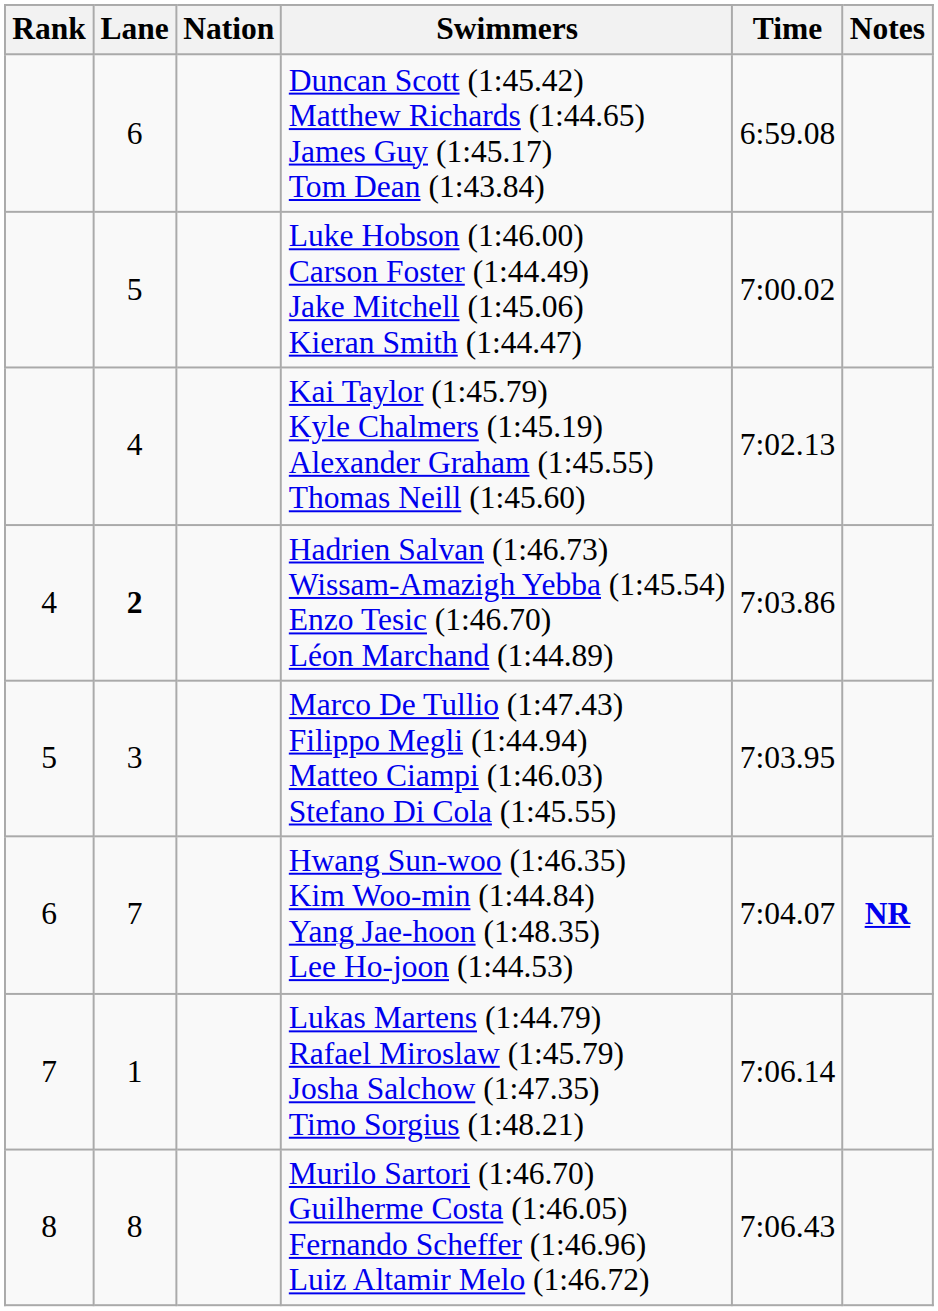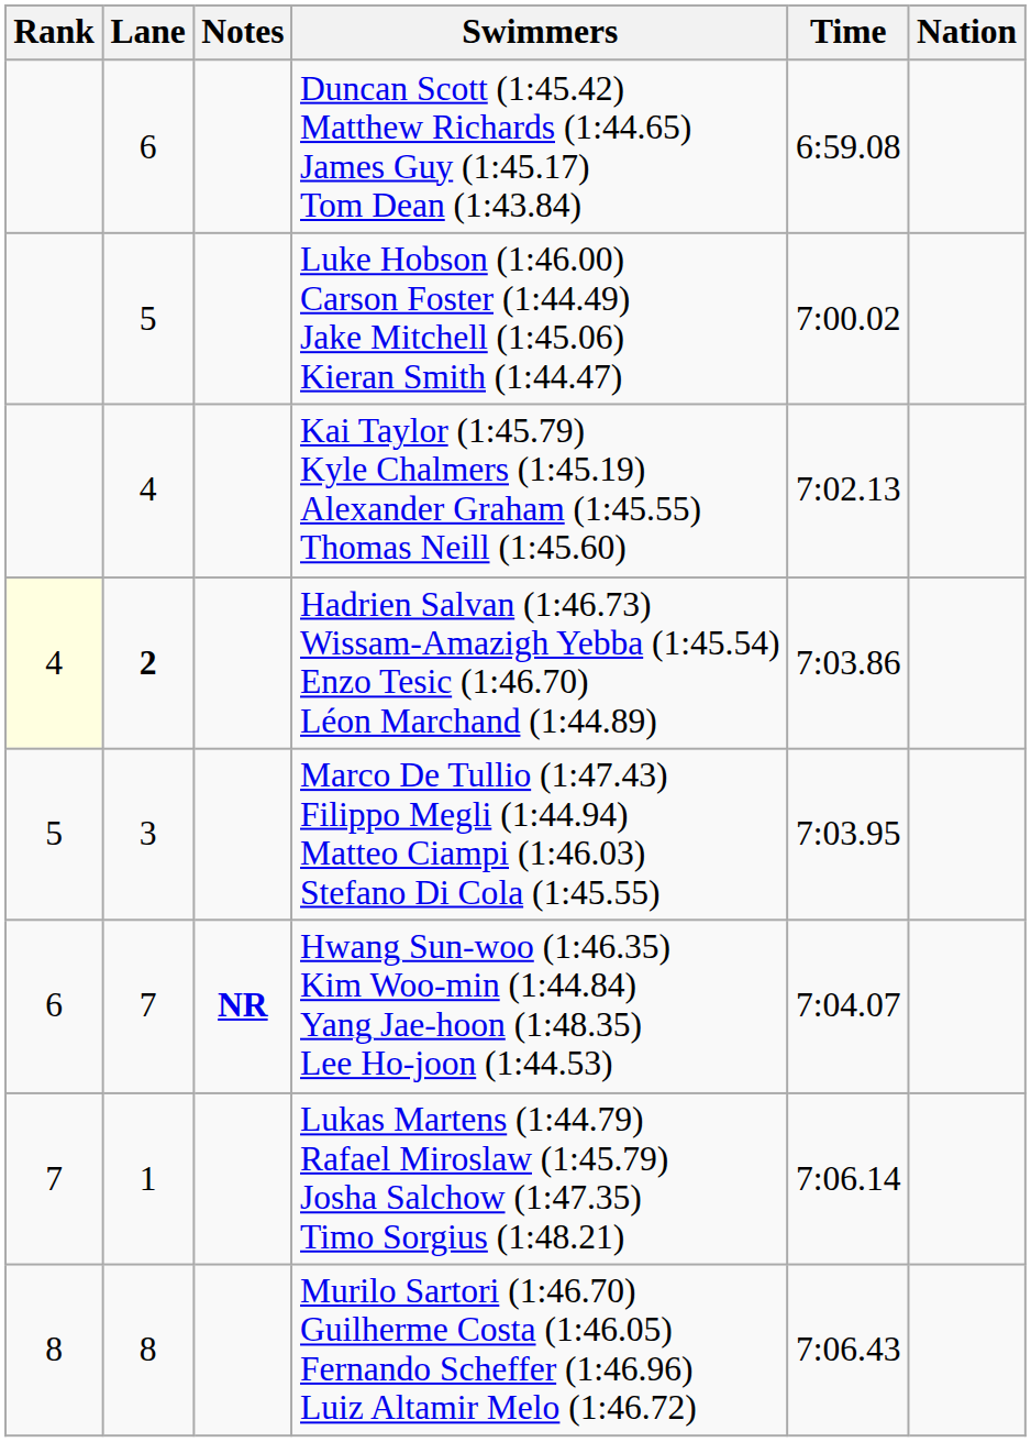columns swapped: Nation <-> Notes
row 5 | Rank: no background -> lightyellow background
